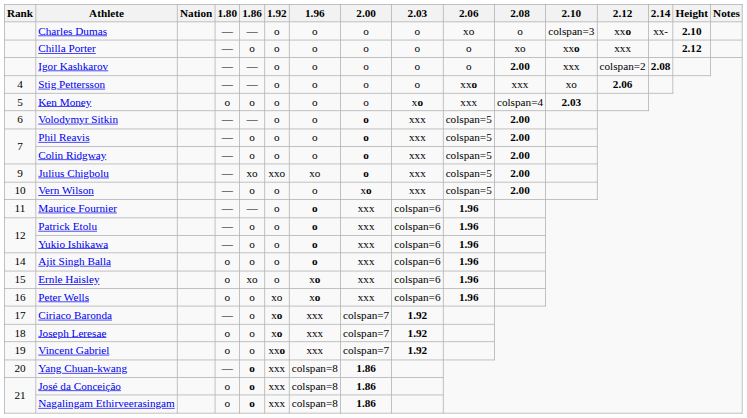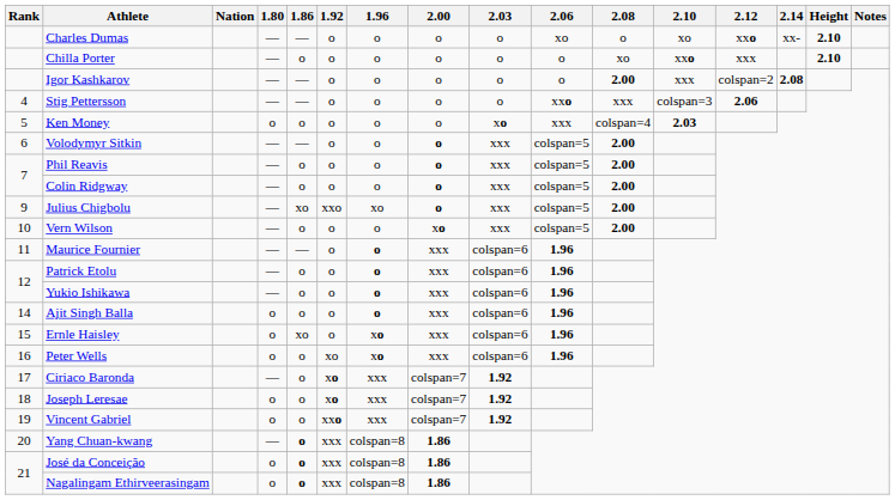Charles Dumas | 2.10: colspan=3 -> xo
Chilla Porter | Height: 2.12 -> 2.10
Stig Pettersson | 2.10: xo -> colspan=3
